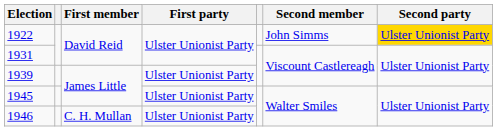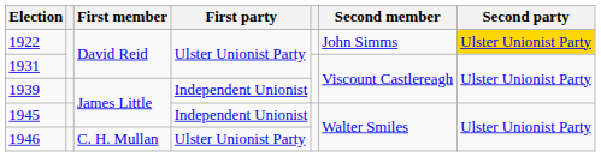1939 | First party: Ulster Unionist Party -> Independent Unionist
1945 | First party: Ulster Unionist Party -> Independent Unionist
